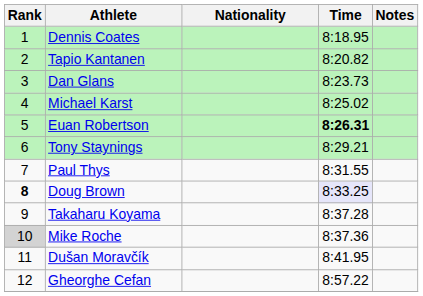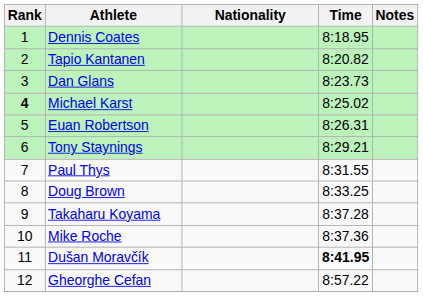Michael Karst | Rank: normal -> bold
Euan Robertson | Time: bold -> normal
Doug Brown | Rank: bold -> normal
Doug Brown | Time: lavender background -> no background
Mike Roche | Rank: lightgrey background -> no background
Dušan Moravčík | Time: normal -> bold
